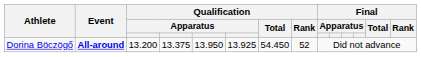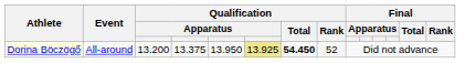row 4 | Athlete: no background -> lightyellow background
row 4 | Event: bold -> normal
row 4 | column 6: no background -> khaki background
row 4 | Qualification / Total: normal -> bold
